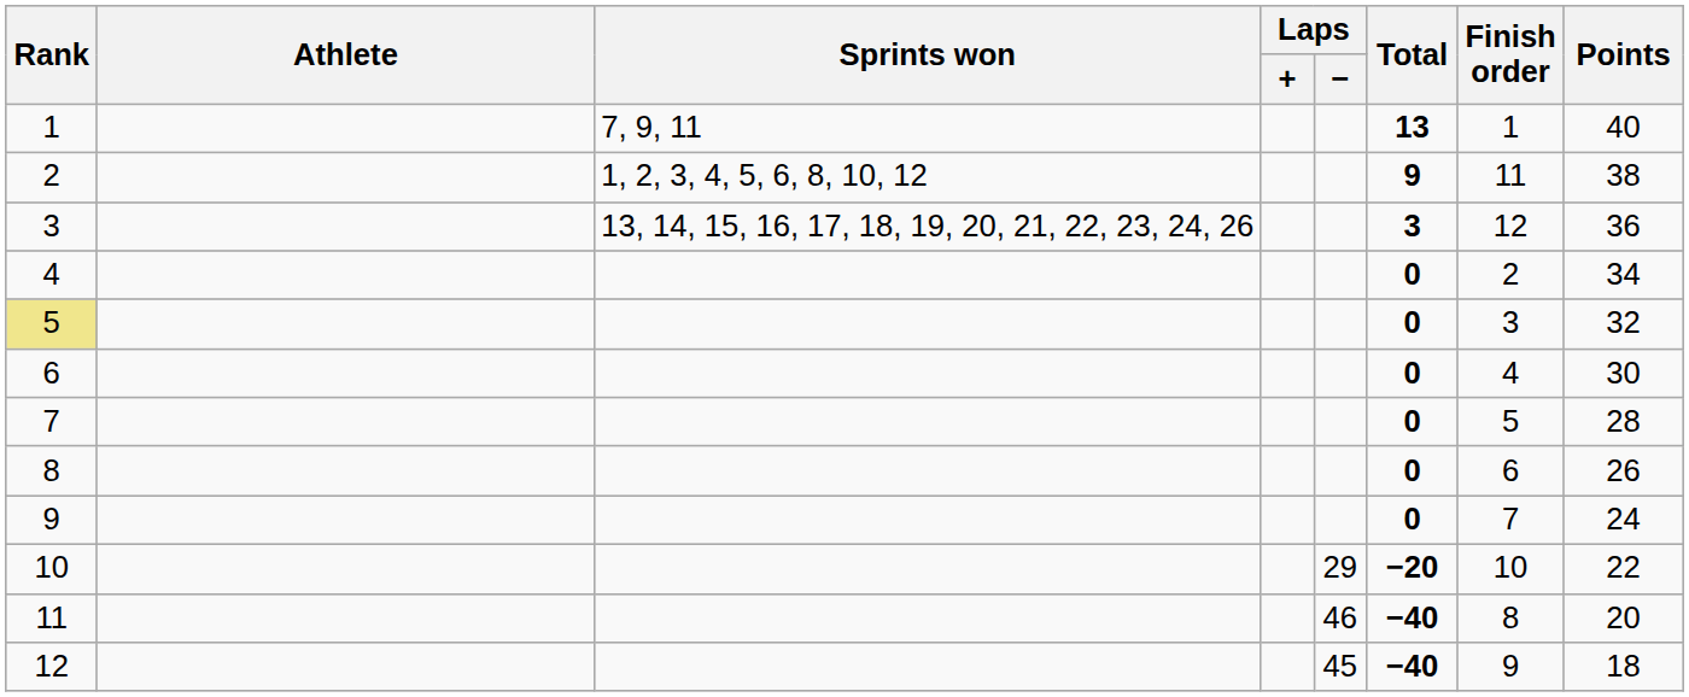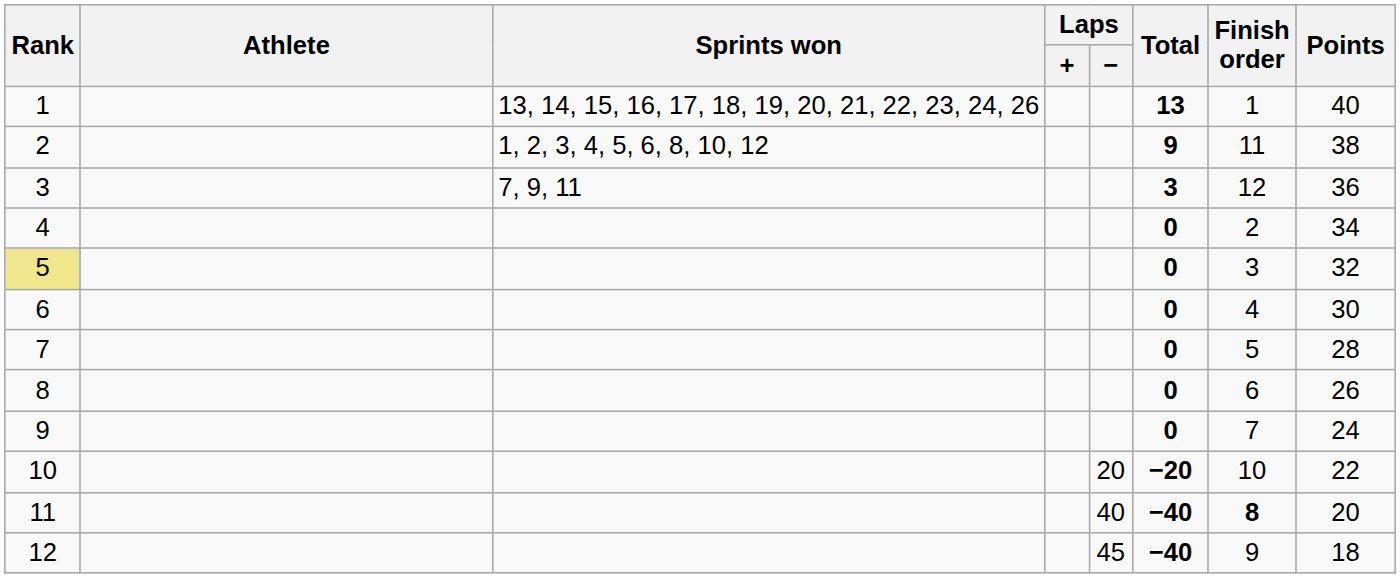row 3 | Sprints won: 7, 9, 11 -> 13, 14, 15, 16, 17, 18, 19, 20, 21, 22, 23, 24, 26
row 5 | Sprints won: 13, 14, 15, 16, 17, 18, 19, 20, 21, 22, 23, 24, 26 -> 7, 9, 11
row 12 | Laps / −: 29 -> 20
row 13 | Laps / −: 46 -> 40
row 13 | Finish order: normal -> bold
